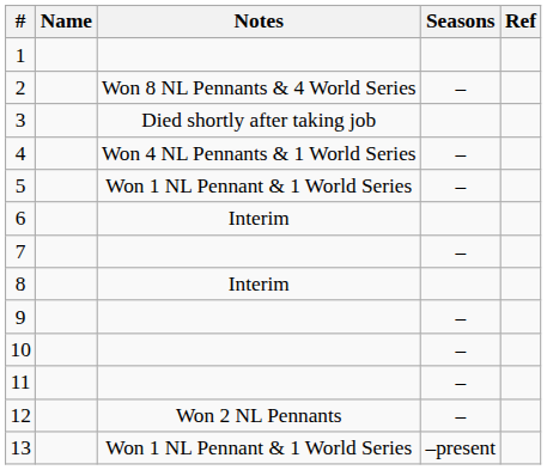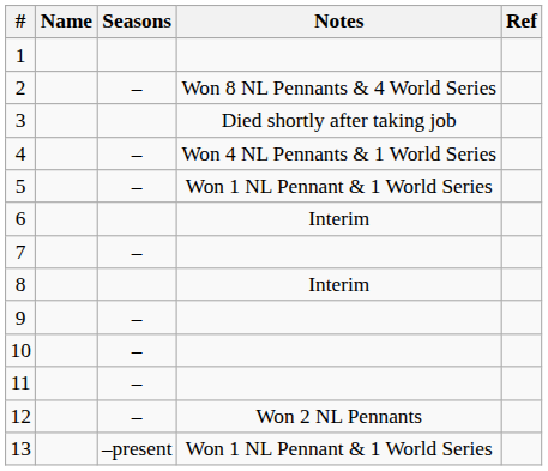columns swapped: Seasons <-> Notes
